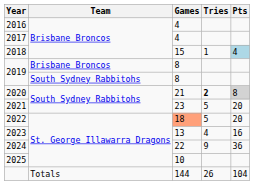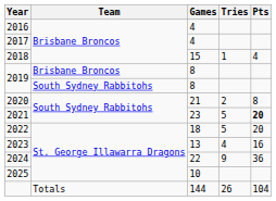2018 | Pts: lightblue background -> no background
2020 | Tries: bold -> normal
2020 | Pts: lightgrey background -> no background
2021 | Pts: normal -> bold
2022 | Games: lightsalmon background -> no background
